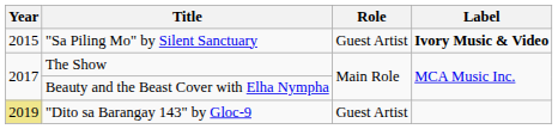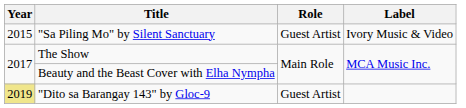"Sa Piling Mo" by Silent Sanctuary | Label: bold -> normal
